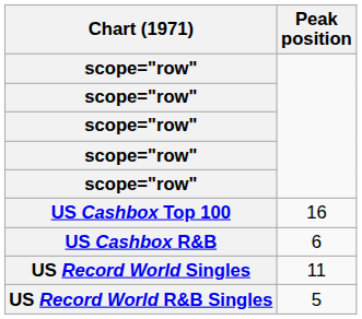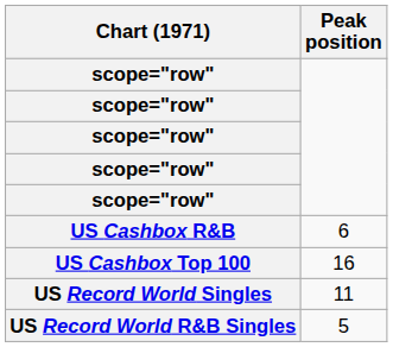rows swapped: US Cashbox Top 100 <-> US Cashbox R&B
